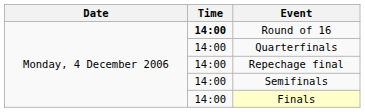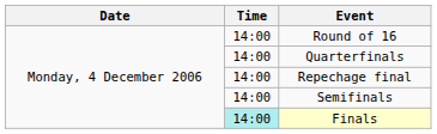Round of 16 | Time: bold -> normal
Finals | Time: no background -> paleturquoise background
